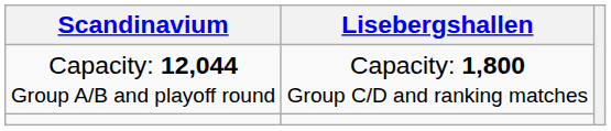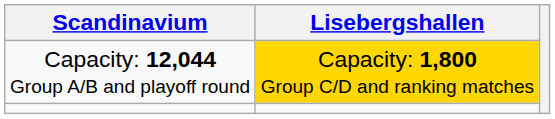Capacity: 12,044 Group A/B and playoff round | Lisebergshallen: no background -> gold background
